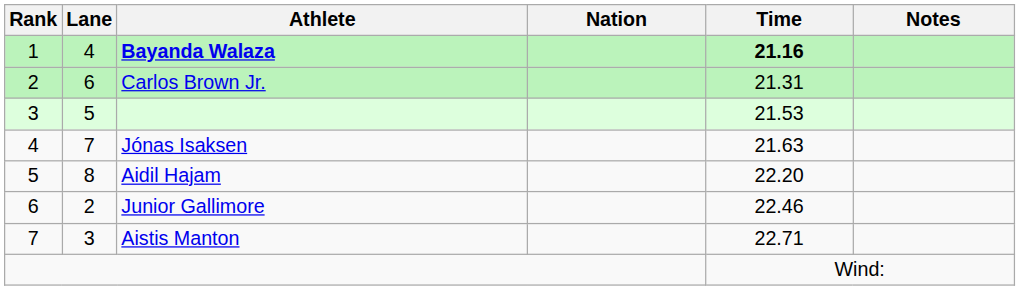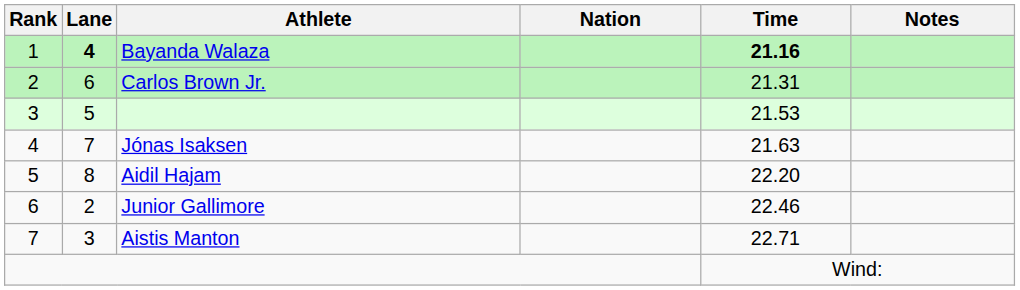1 | Lane: normal -> bold
1 | Athlete: bold -> normal
